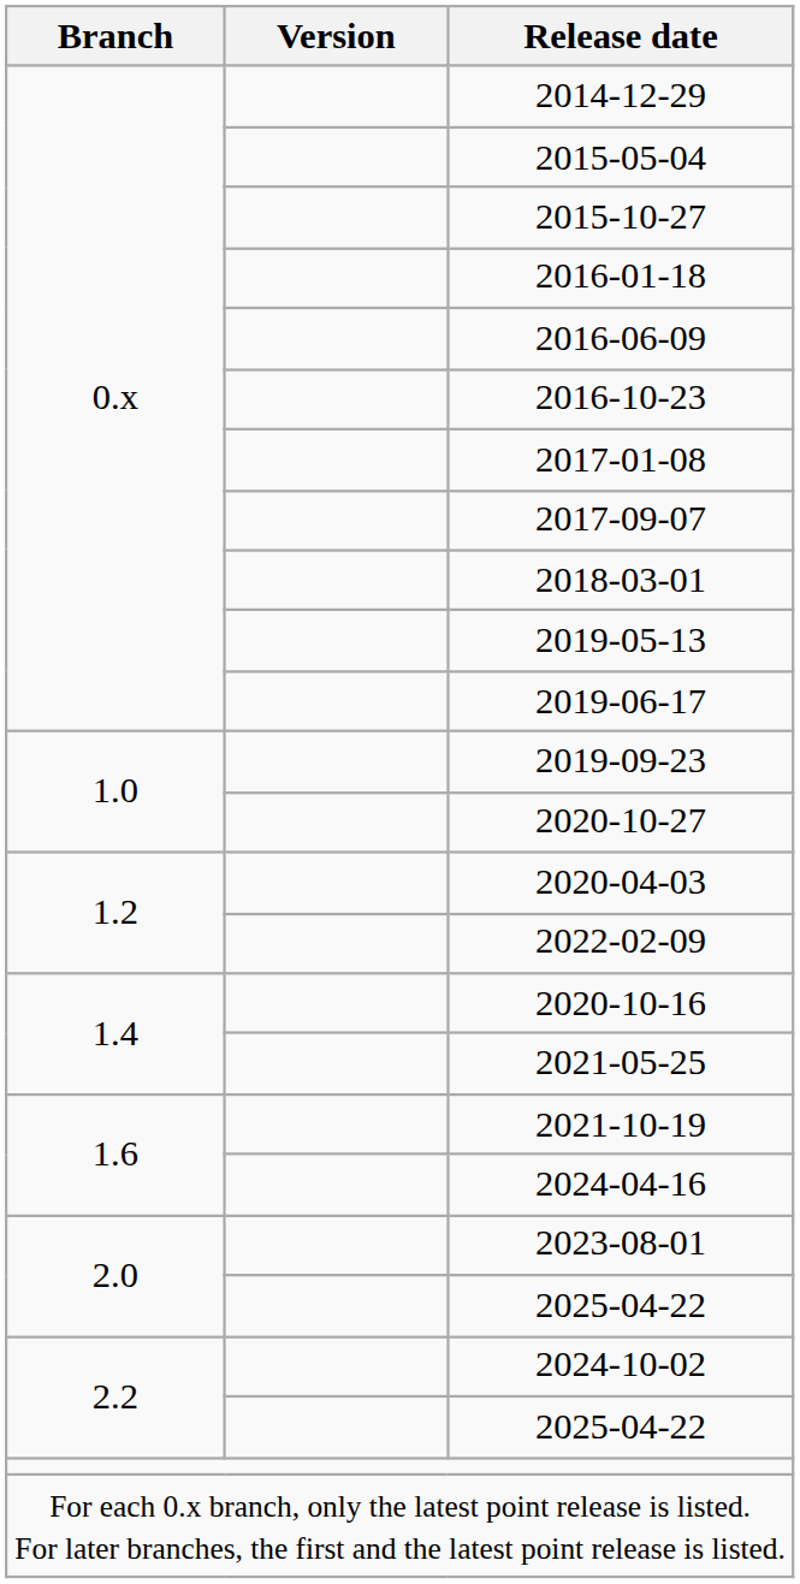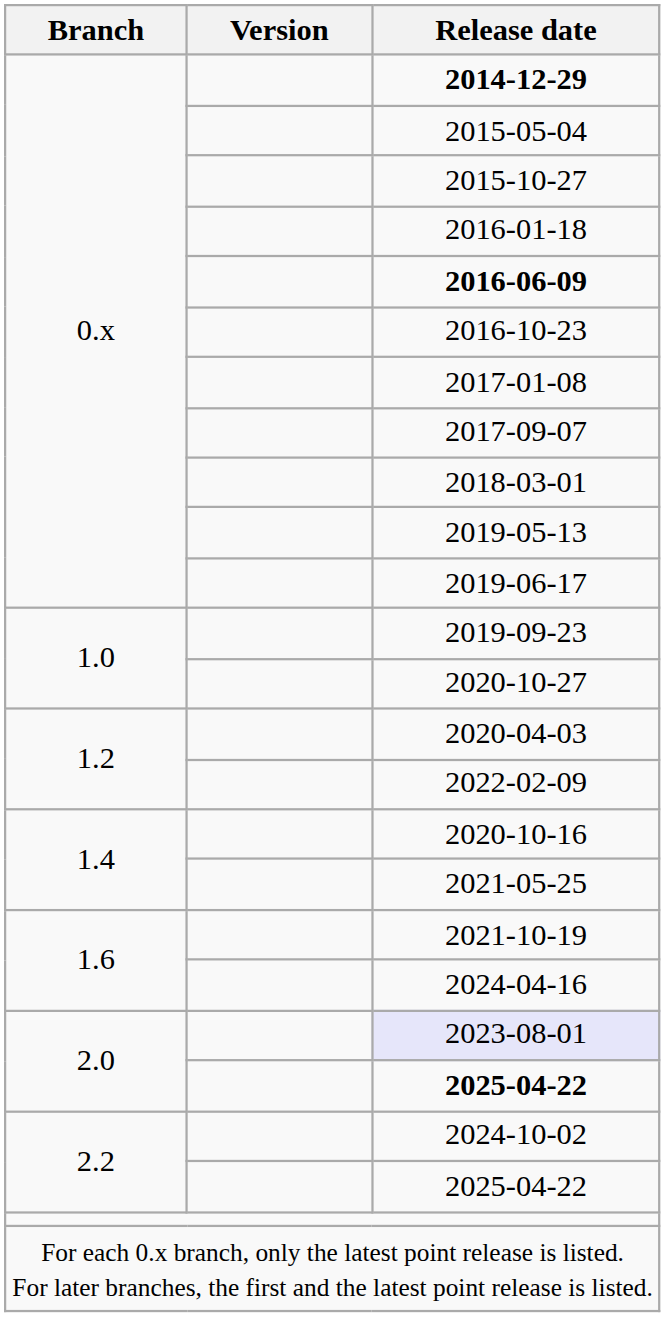2014-12-29 | Release date: normal -> bold
2016-06-09 | Release date: normal -> bold
2023-08-01 | Release date: no background -> lavender background
2.0 / 2025-04-22 | Release date: normal -> bold
